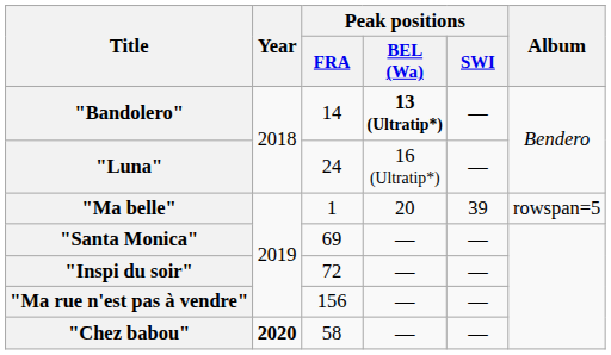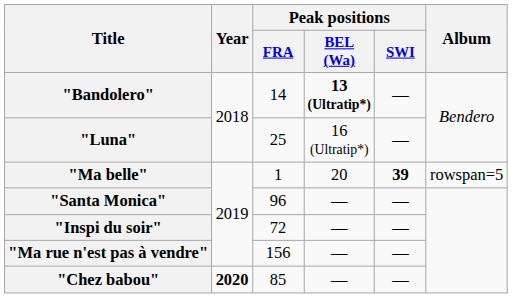"Luna" | Peak positions / FRA: 24 -> 25
"Ma belle" | Peak positions / SWI: normal -> bold
"Santa Monica" | Peak positions / FRA: 69 -> 96
"Chez babou" | Peak positions / FRA: 58 -> 85
